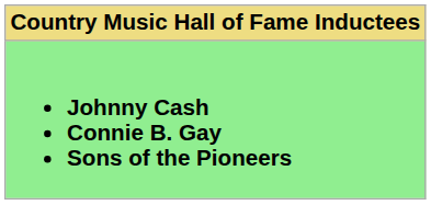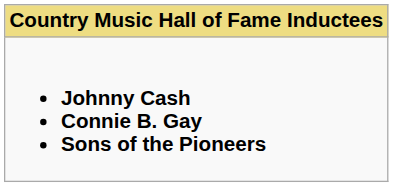row 2 | column 1: lightgreen background -> no background
